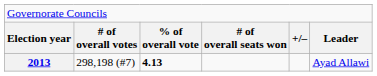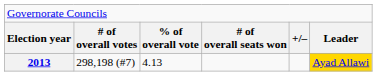2013 | column 3: bold -> normal
2013 | column 6: no background -> gold background
